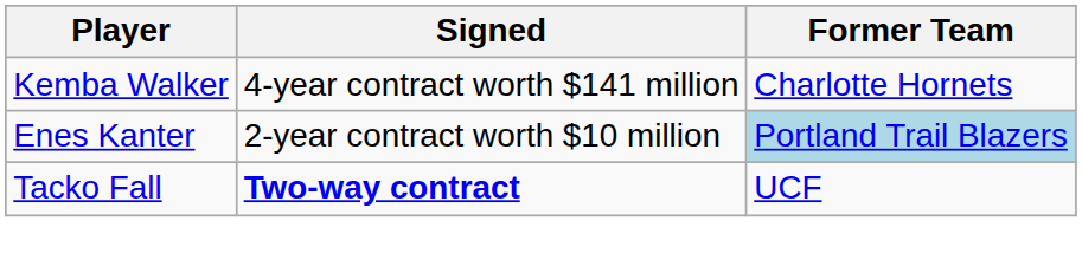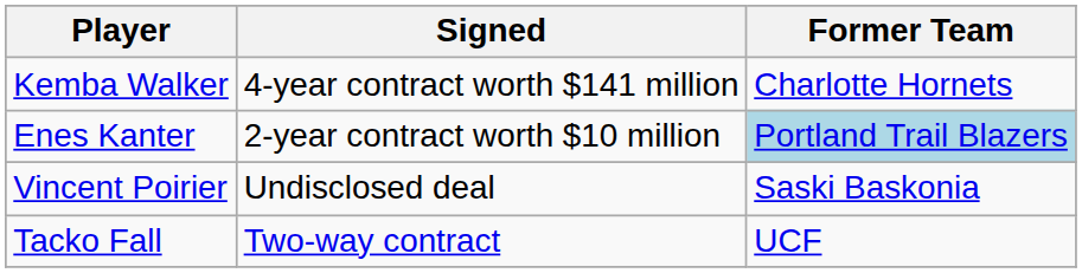+ row: Vincent Poirier | Undisclosed deal | Saski Baskonia
Tacko Fall | Signed: bold -> normal
